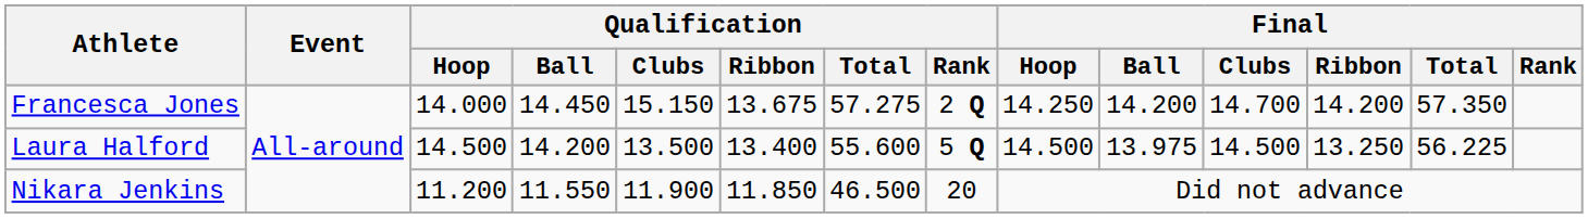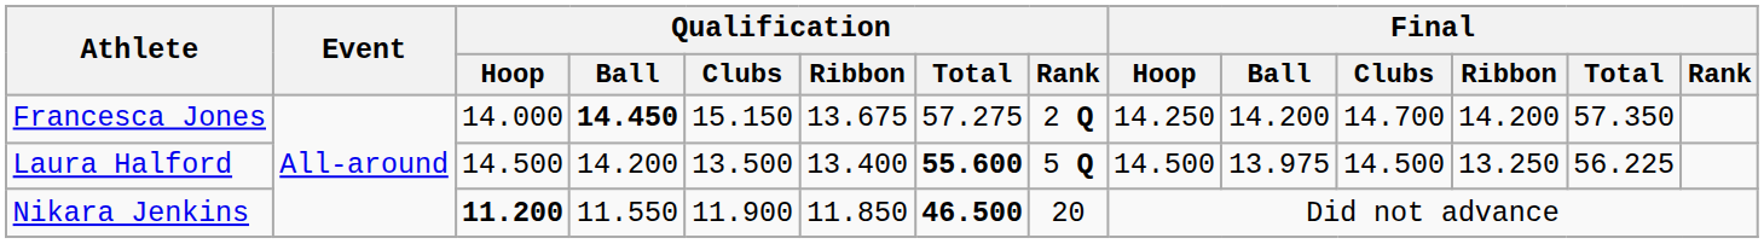row 3 | Qualification / Ball: normal -> bold
row 4 | Qualification / Total: normal -> bold
row 5 | Qualification / Hoop: normal -> bold
row 5 | Qualification / Total: normal -> bold
